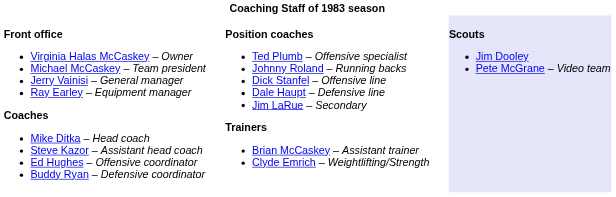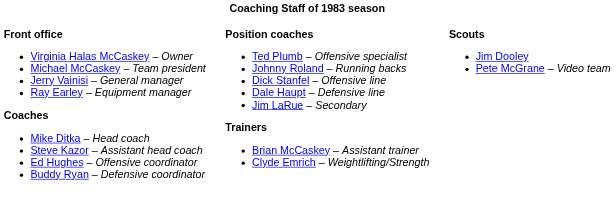row 2 | column 3: lavender background -> no background
